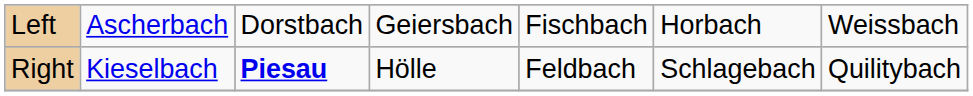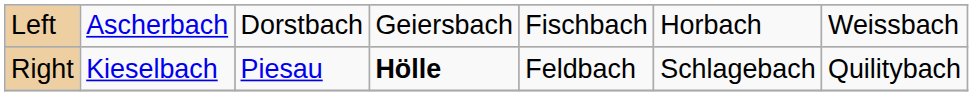Right | column 3: bold -> normal
Right | column 4: normal -> bold
